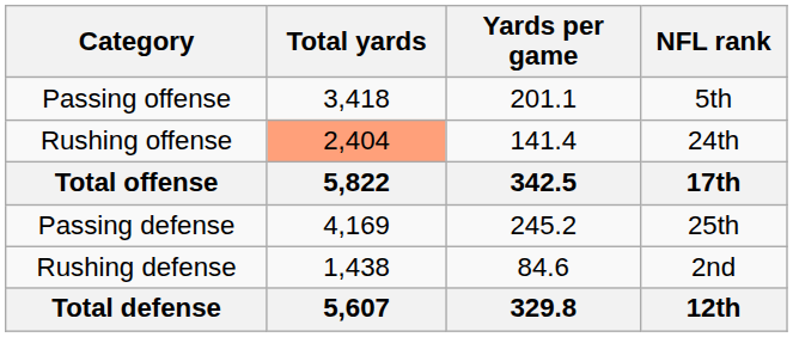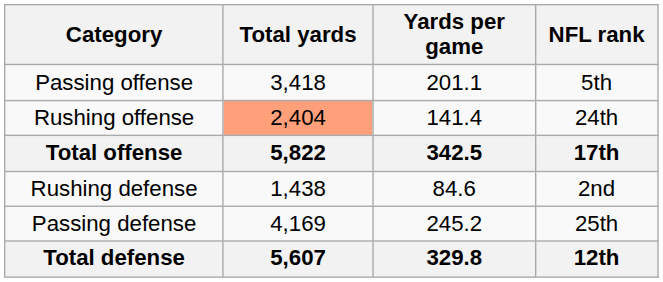rows swapped: Passing defense <-> Rushing defense
